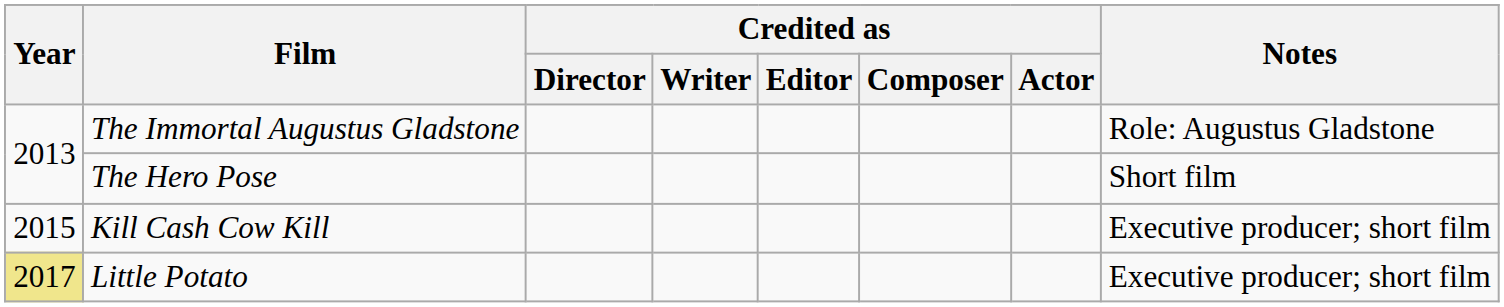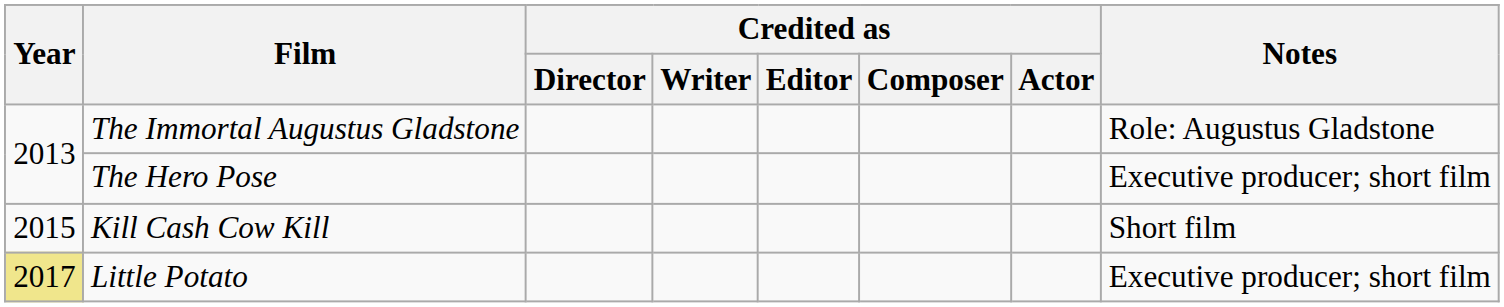The Hero Pose | Notes: Short film -> Executive producer; short film
Kill Cash Cow Kill | Notes: Executive producer; short film -> Short film
